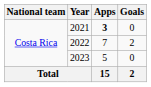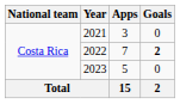2021 | Apps: bold -> normal
2022 | Goals: normal -> bold
